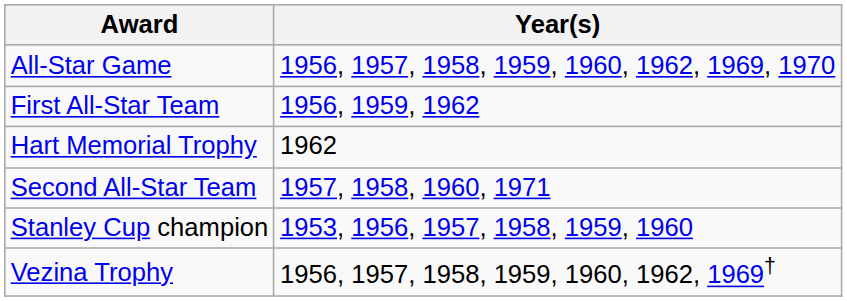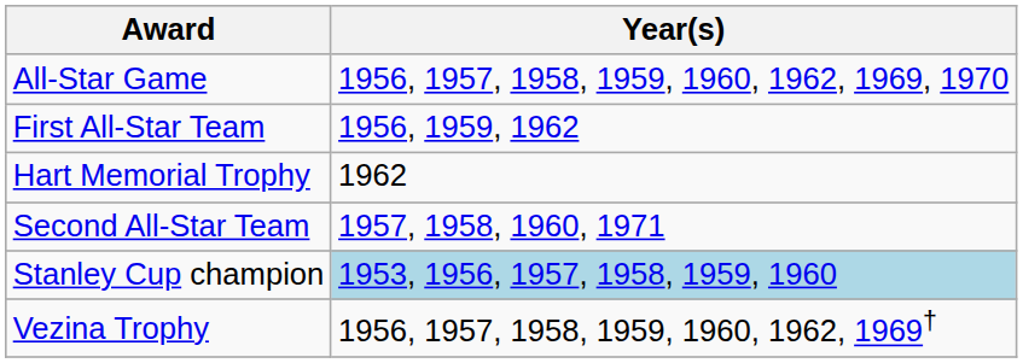Stanley Cup champion | Year(s): no background -> lightblue background
